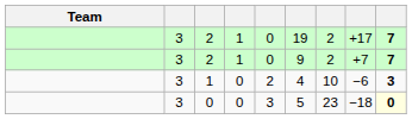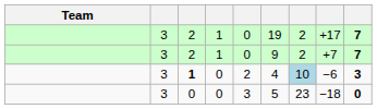row 4 | column 3: normal -> bold
row 4 | column 7: no background -> lightblue background
row 5 | column 9: lightyellow background -> no background
